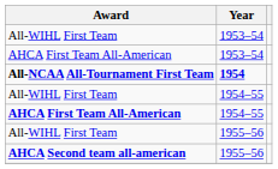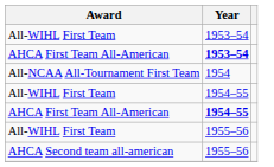row 3 | Year: normal -> bold
row 4 | Award: bold -> normal
row 4 | Year: bold -> normal
row 6 | Award: bold -> normal
row 6 | Year: normal -> bold
row 8 | Award: bold -> normal
